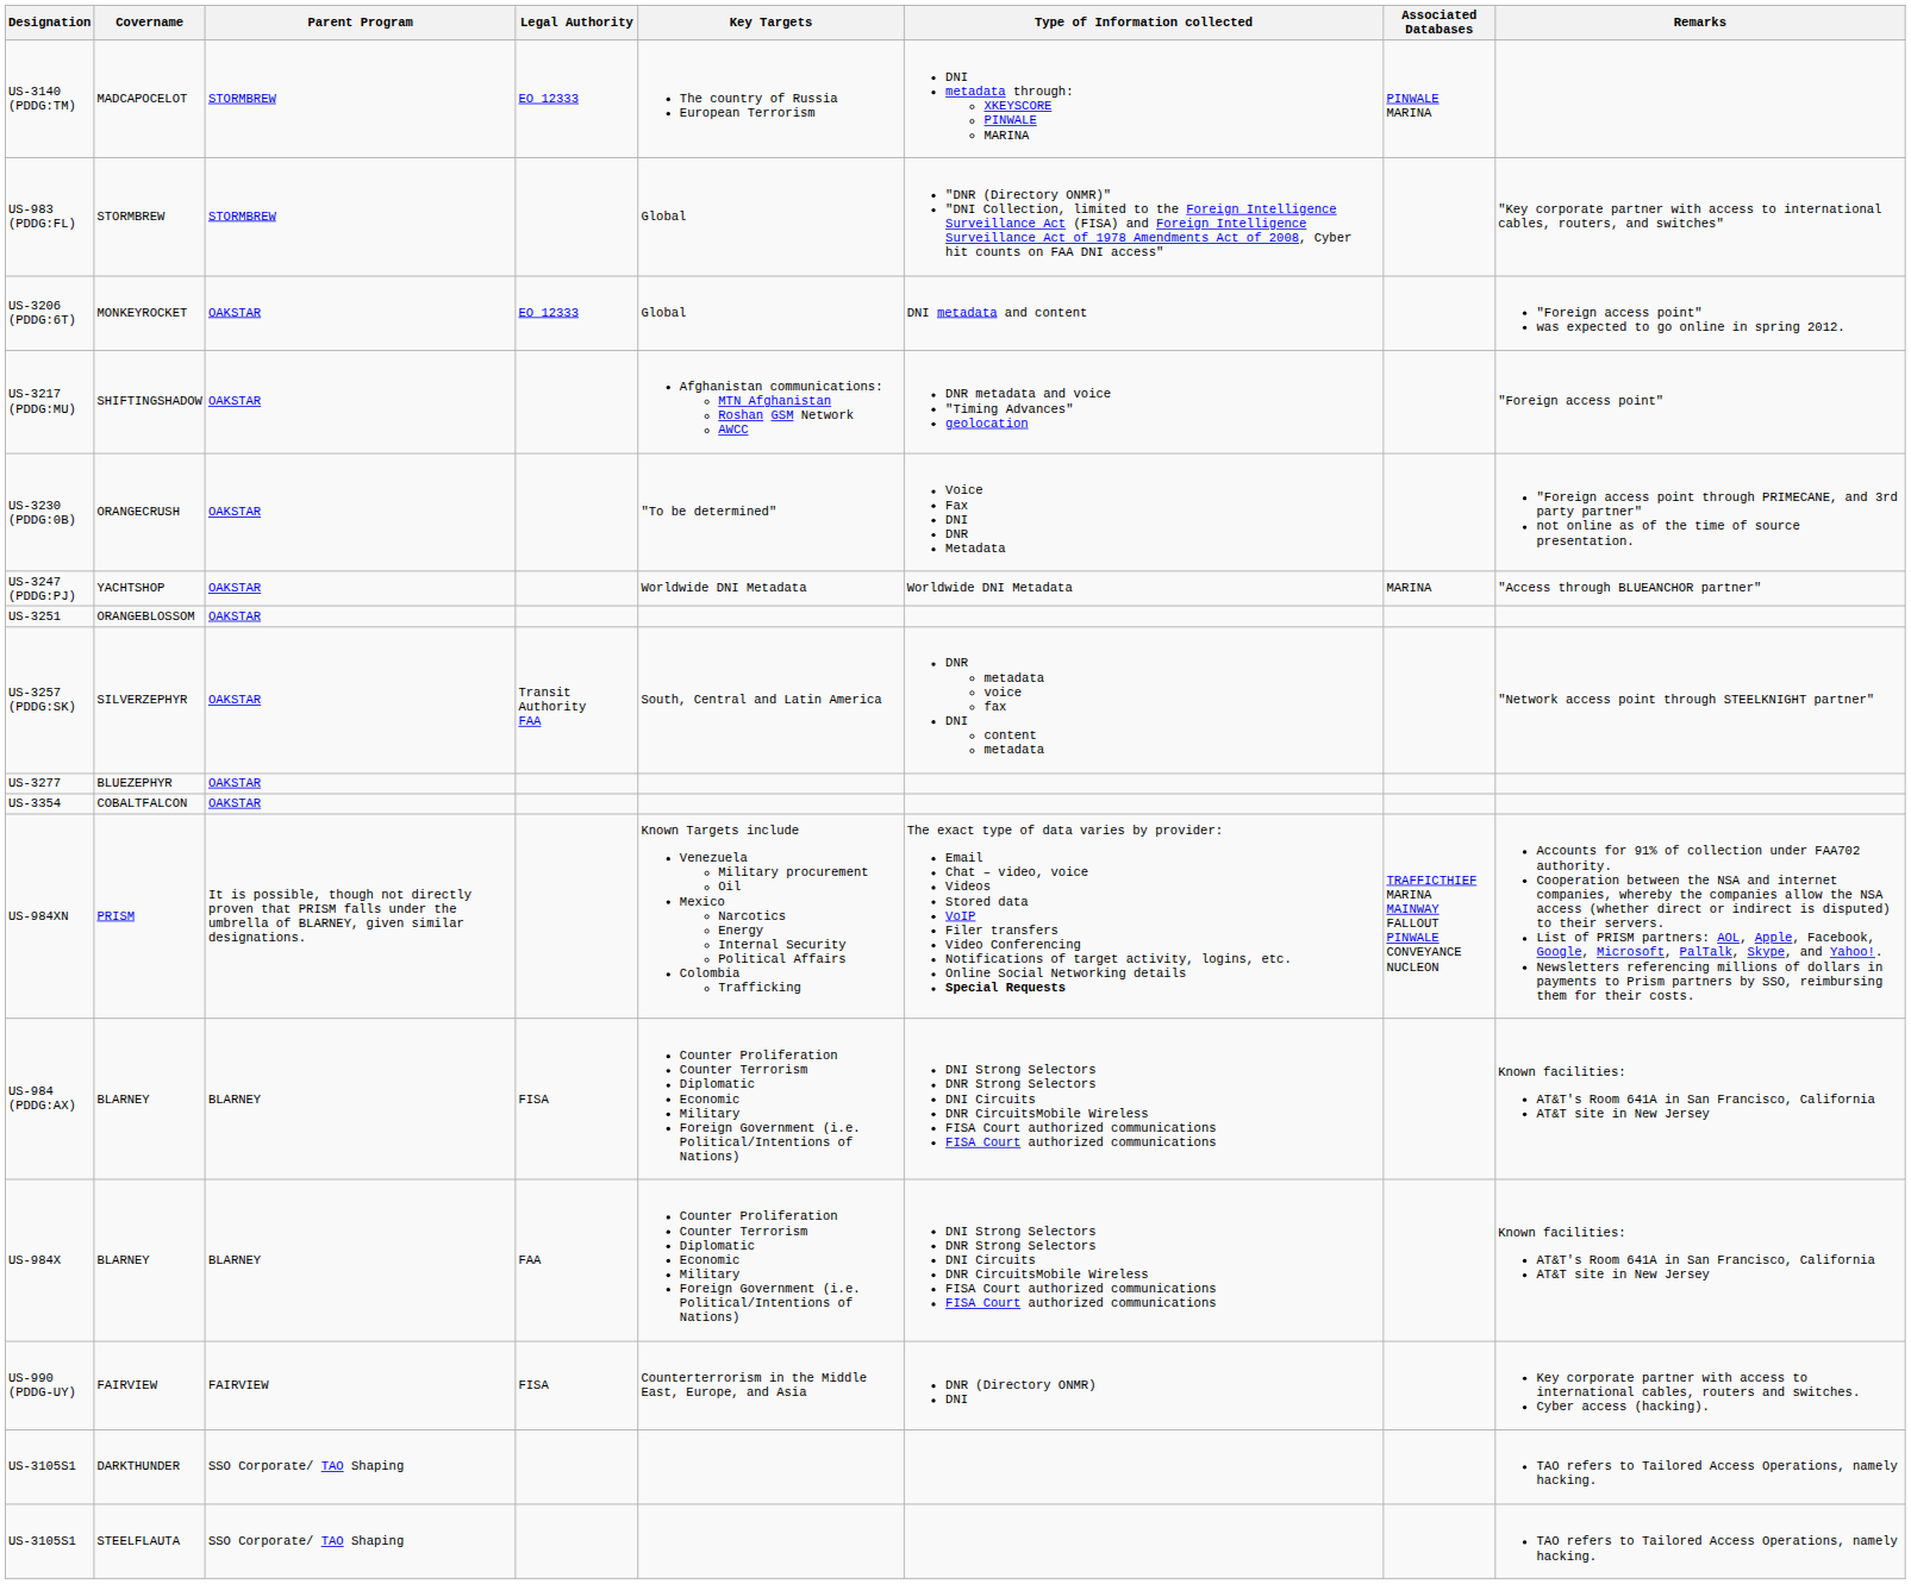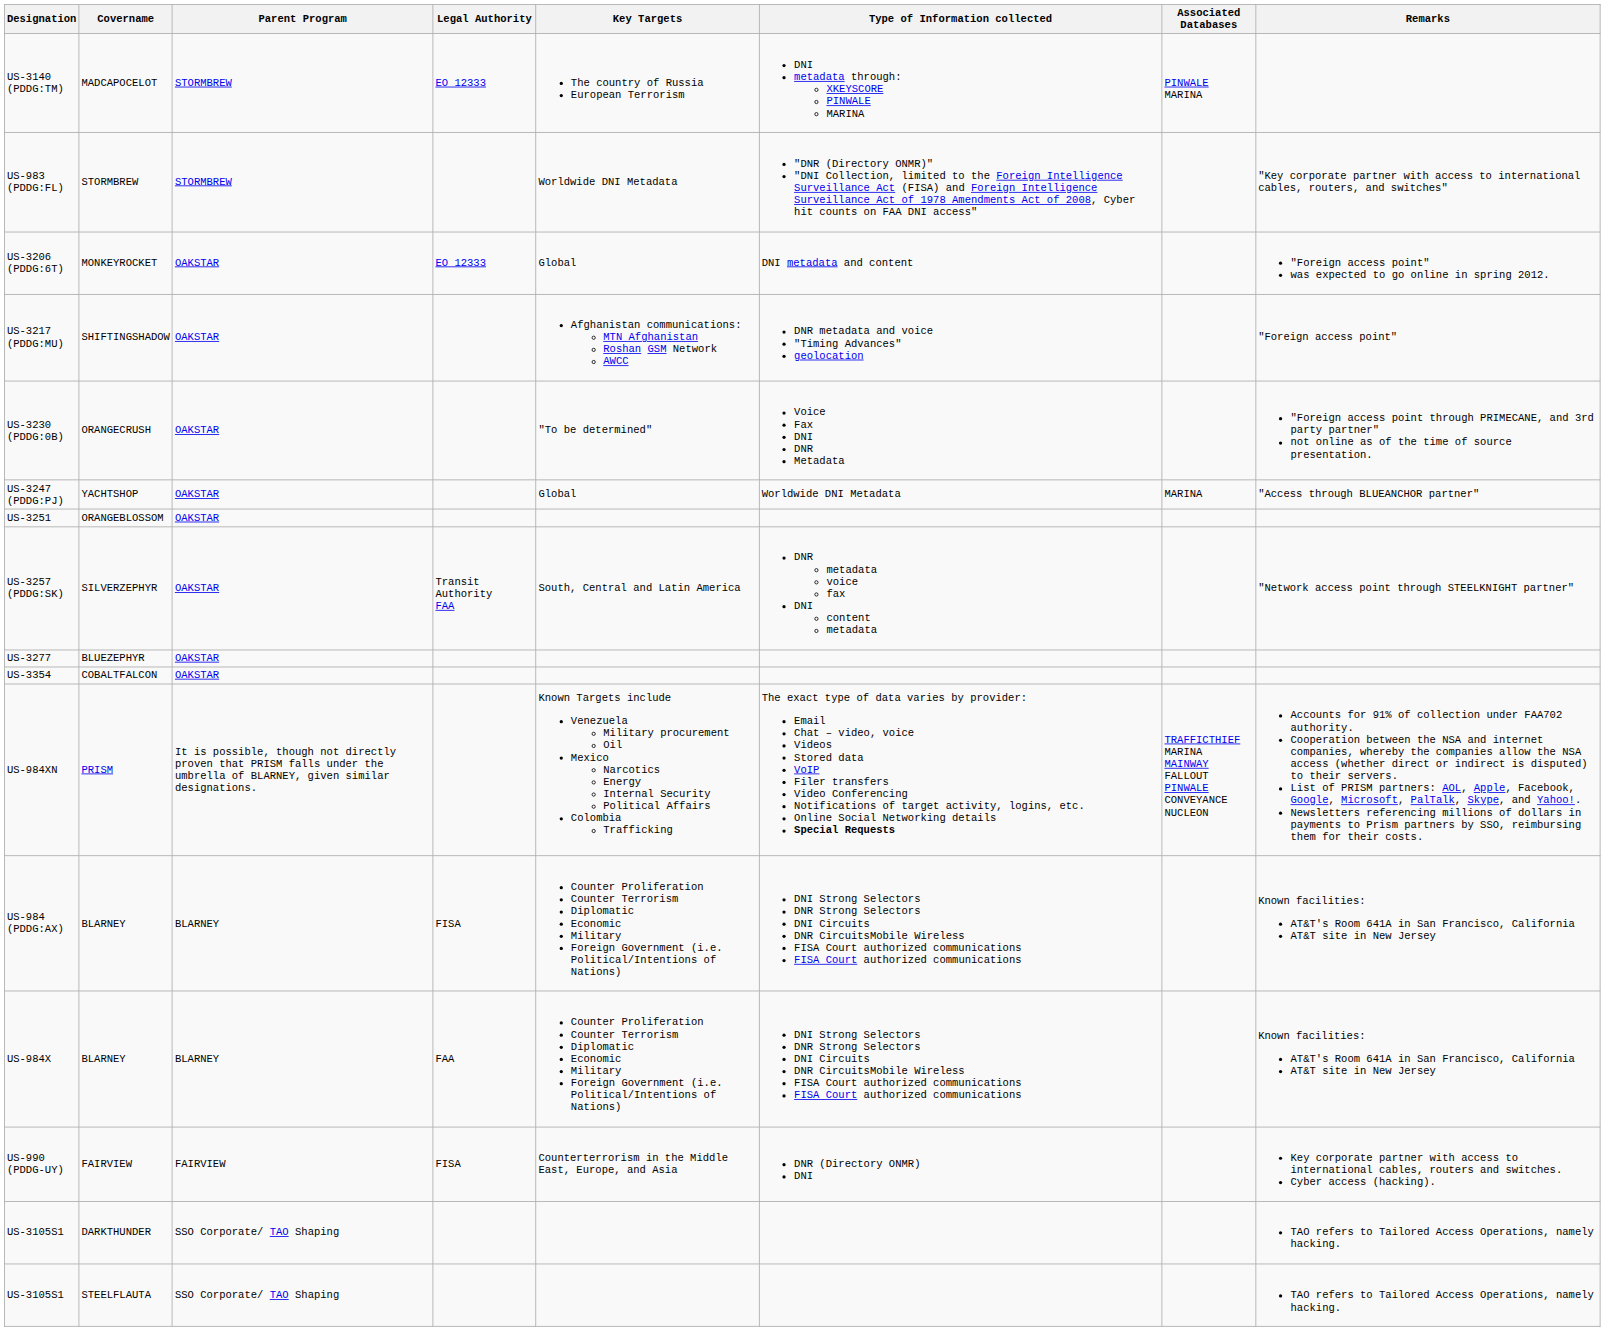US-983 (PDDG:FL) | Key Targets: Global -> Worldwide DNI Metadata
US-3247 (PDDG:PJ) | Key Targets: Worldwide DNI Metadata -> Global
